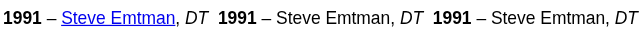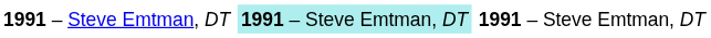row 1 | column 2: no background -> paleturquoise background
